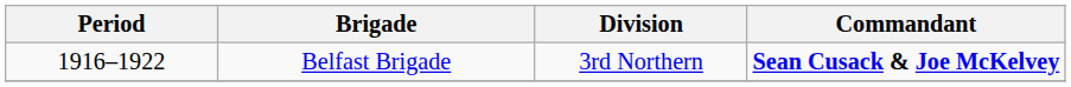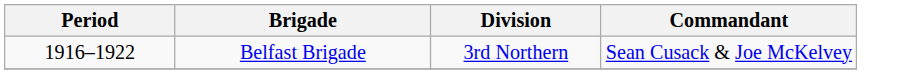Belfast Brigade | Commandant: bold -> normal
